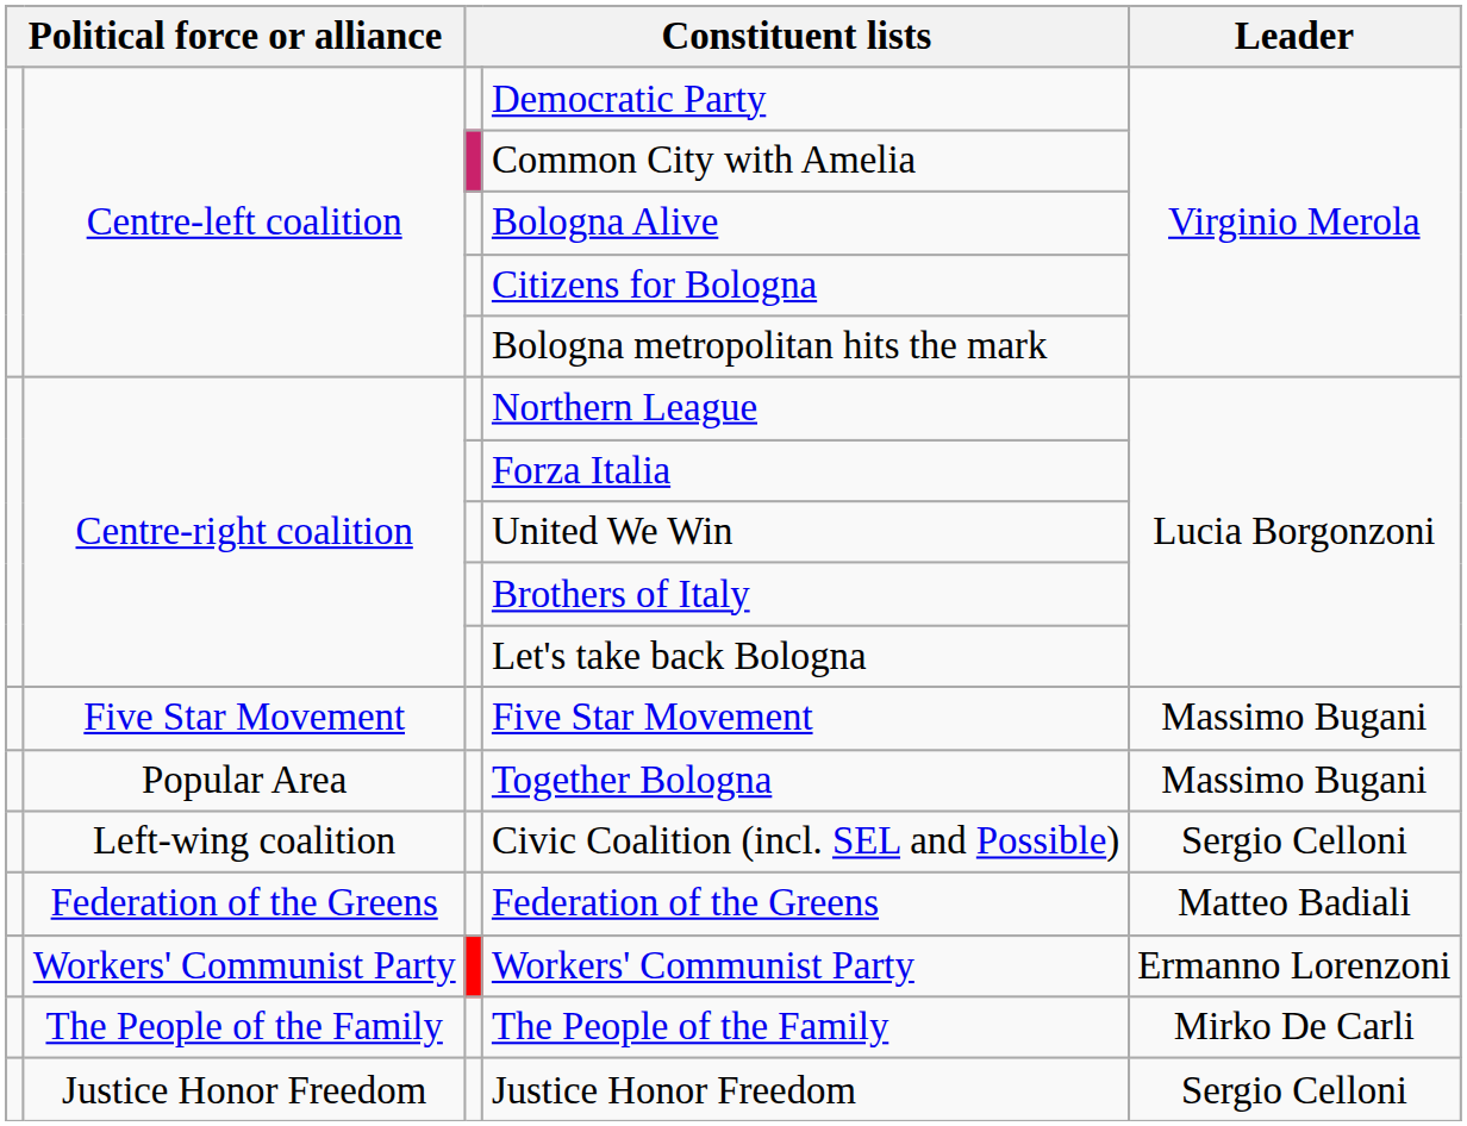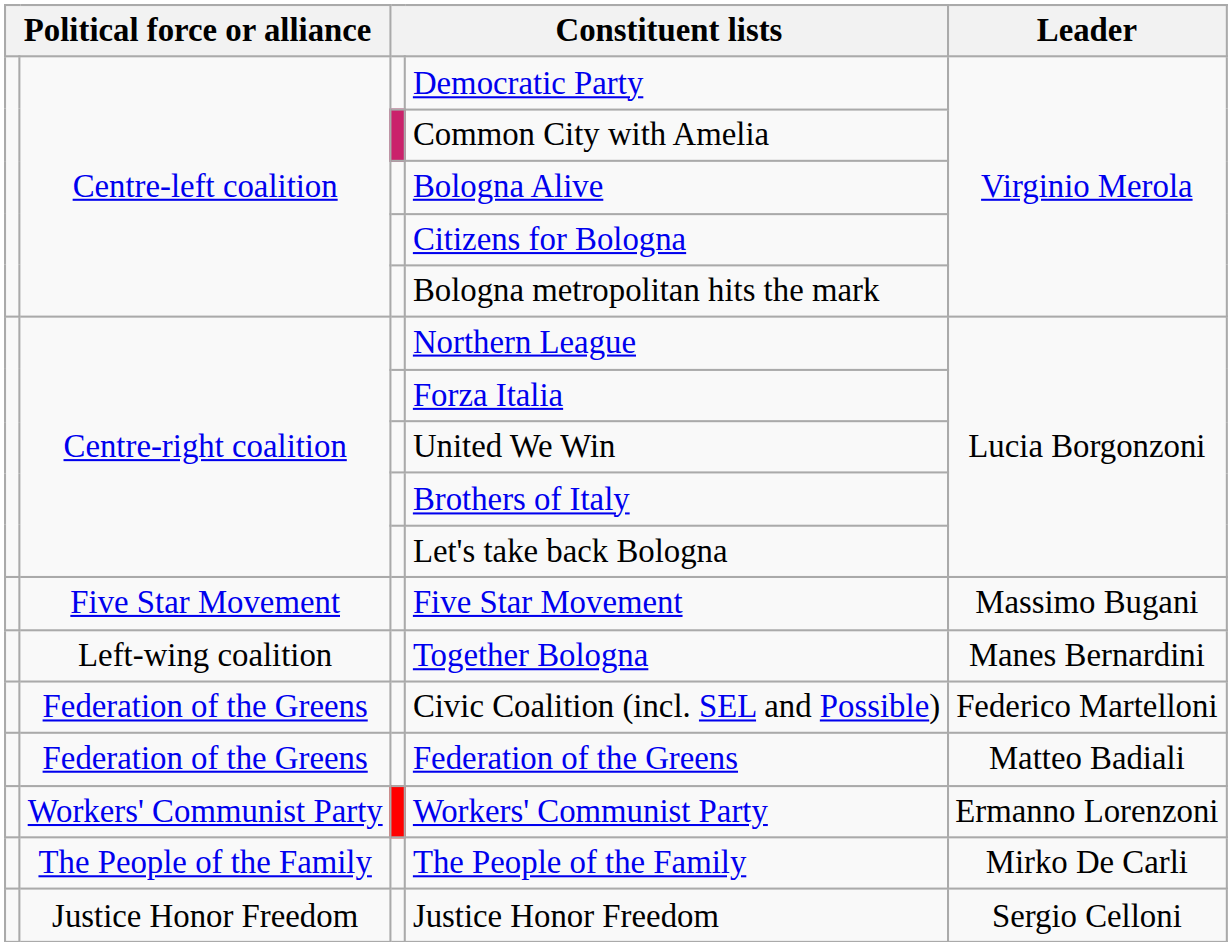Together Bologna | column 2: Popular Area -> Left-wing coalition
Together Bologna | Leader: Massimo Bugani -> Manes Bernardini
Civic Coalition (incl. SEL and Possible) | column 2: Left-wing coalition -> Federation of the Greens
Civic Coalition (incl. SEL and Possible) | Leader: Sergio Celloni -> Federico Martelloni
